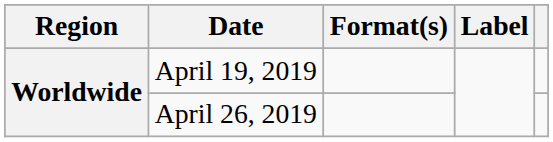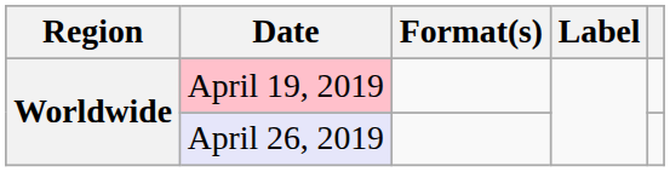April 19, 2019 | Date: no background -> pink background
April 26, 2019 | Date: no background -> lavender background
